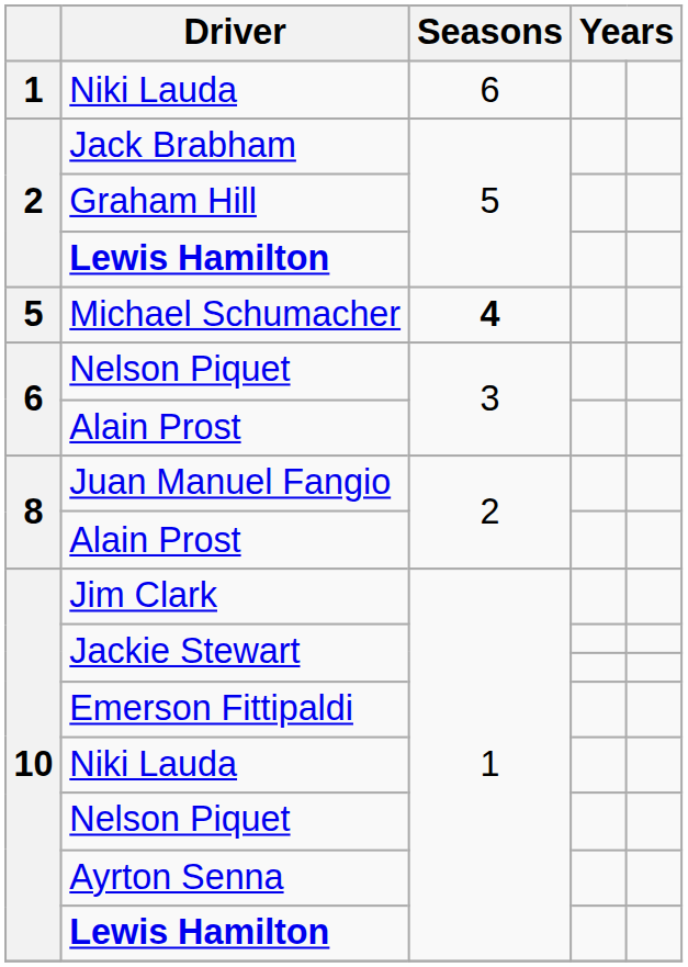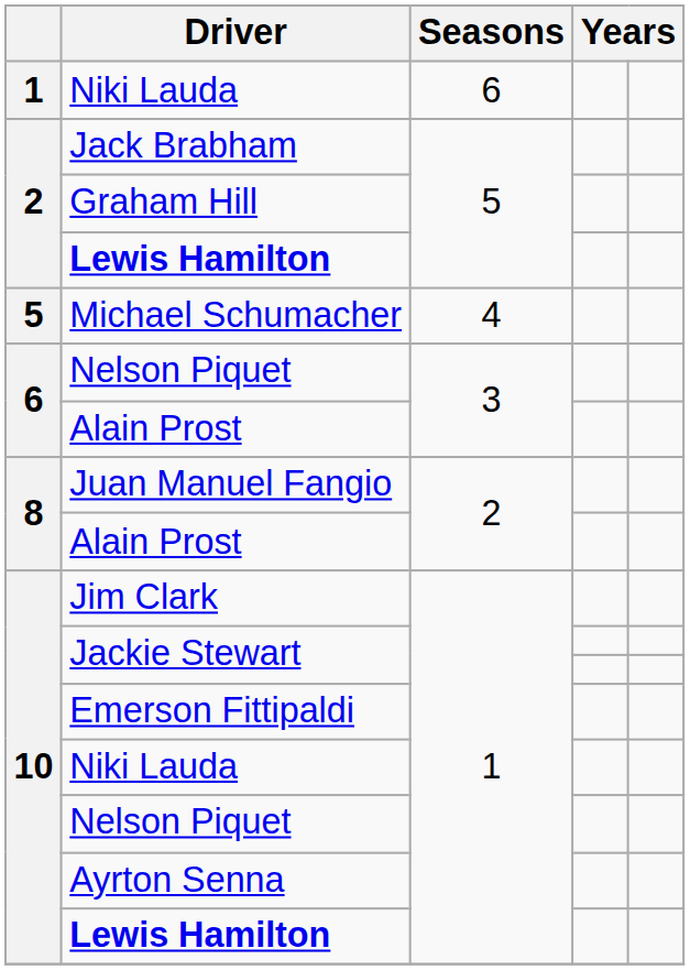Michael Schumacher | Seasons: bold -> normal
